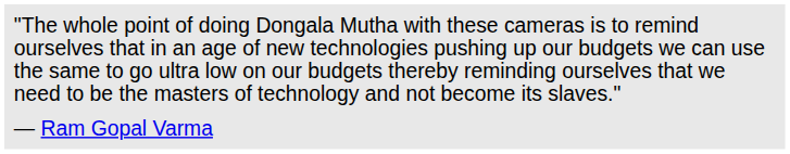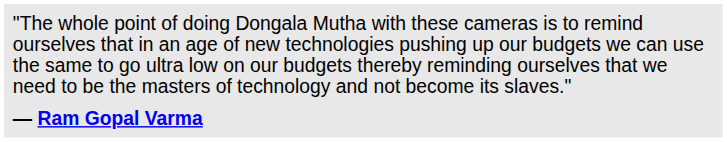row 2 | column 1: normal -> bold
